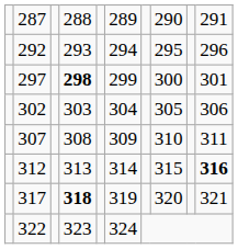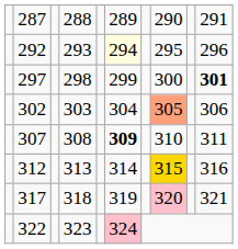292 | column 6: no background -> lightyellow background
297 | column 4: bold -> normal
297 | column 10: normal -> bold
302 | column 8: no background -> lightsalmon background
307 | column 6: normal -> bold
312 | column 8: no background -> gold background
312 | column 10: bold -> normal
317 | column 4: bold -> normal
317 | column 8: no background -> pink background
322 | column 6: no background -> pink background
